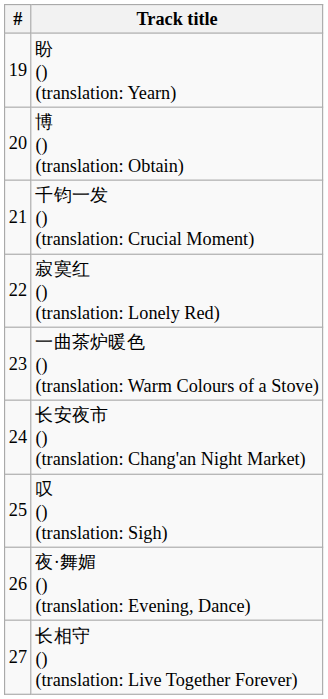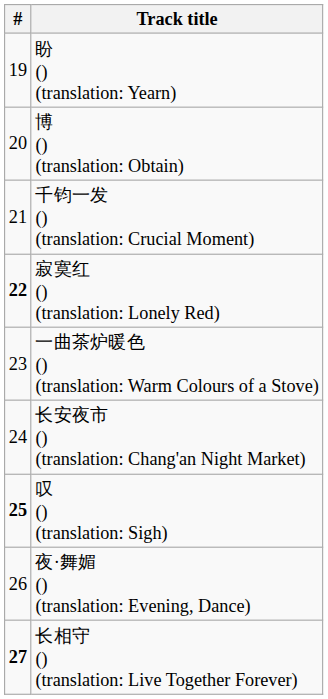寂寞红 () (translation: Lonely Red) | #: normal -> bold
叹 () (translation: Sigh) | #: normal -> bold
长相守 () (translation: Live Together Forever) | #: normal -> bold
